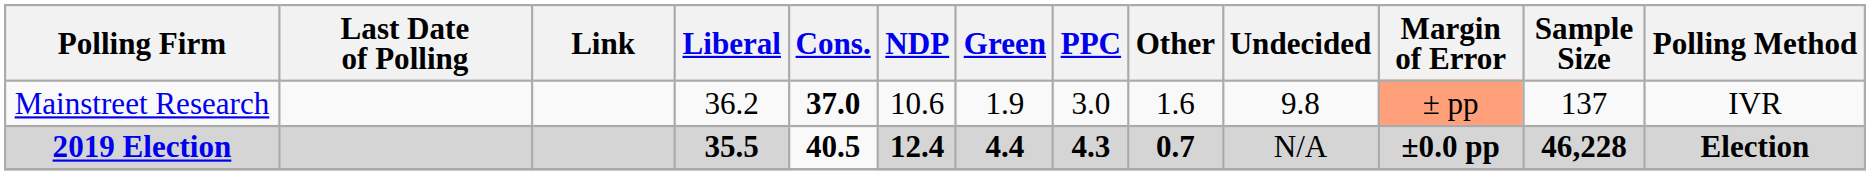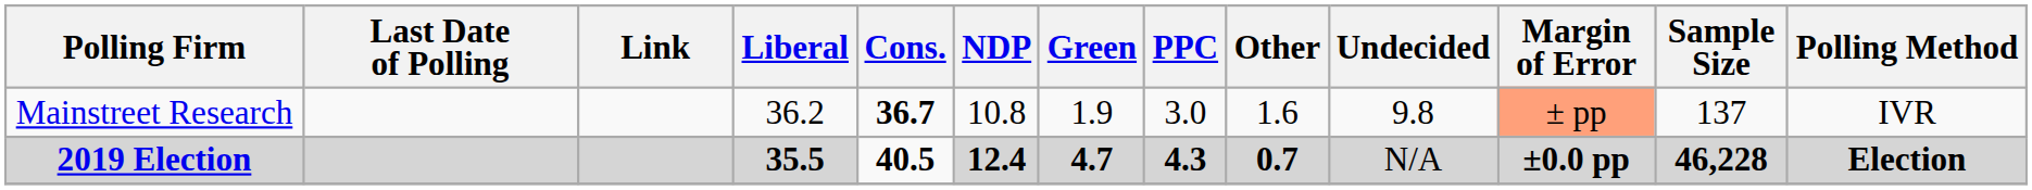Mainstreet Research | Cons.: 37.0 -> 36.7
Mainstreet Research | NDP: 10.6 -> 10.8
2019 Election | Green: 4.4 -> 4.7
